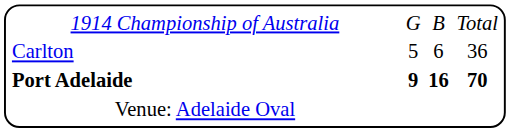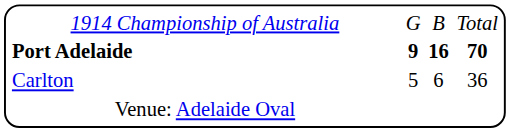rows swapped: Port Adelaide <-> Carlton
